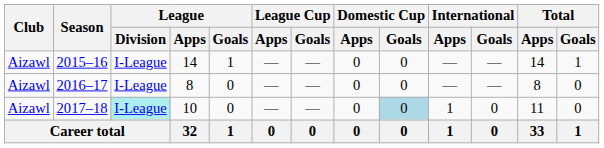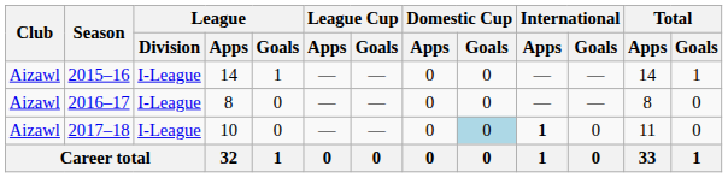2017–18 | League / Division: paleturquoise background -> no background
2017–18 | International / Apps: normal -> bold
